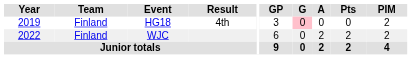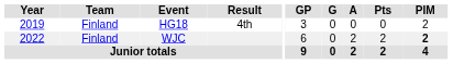HG18 | G: pink background -> no background
WJC | PIM: normal -> bold
